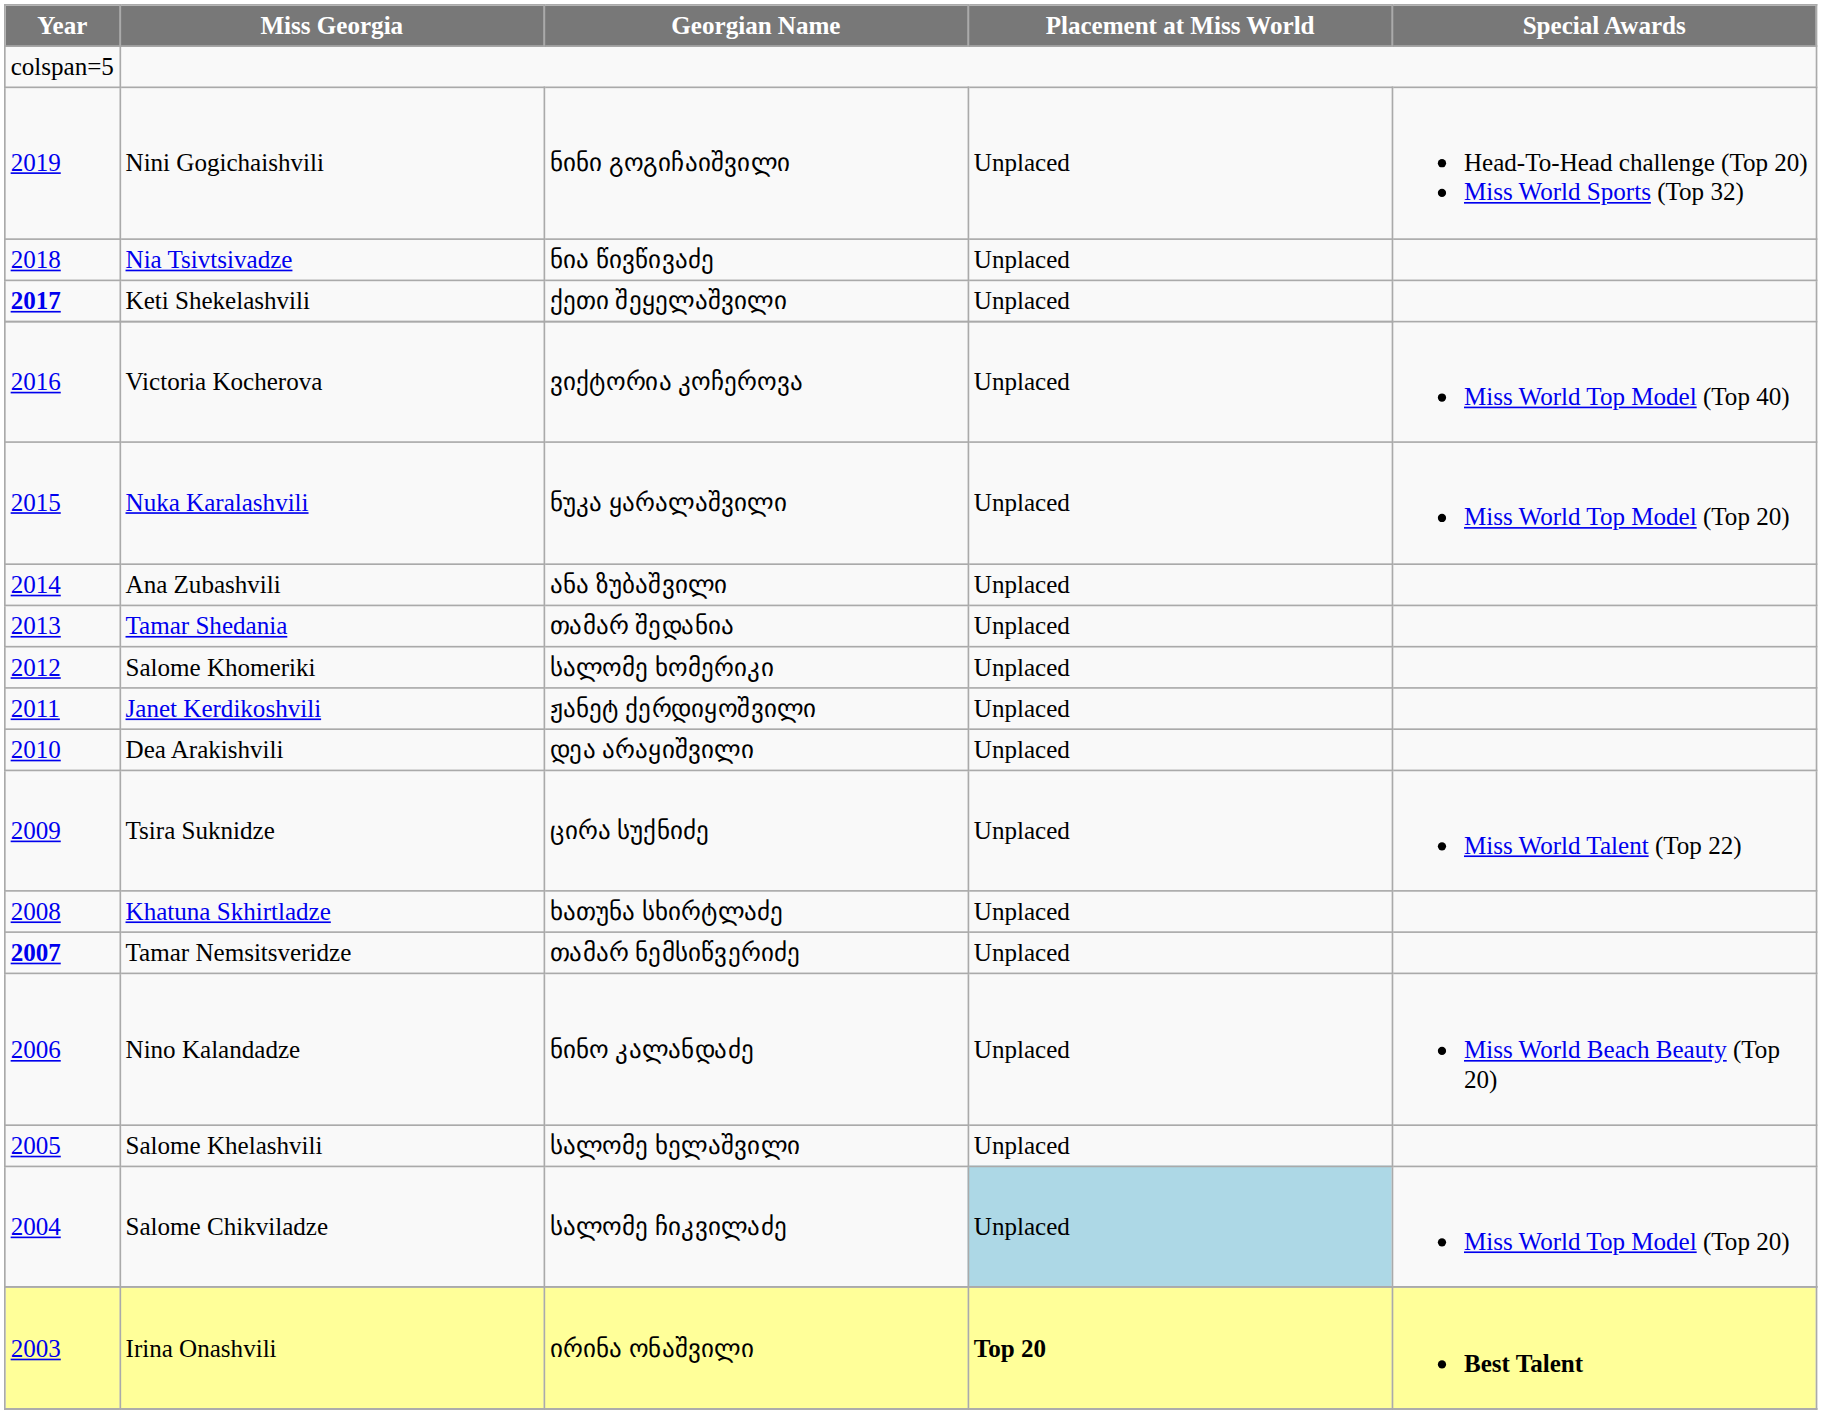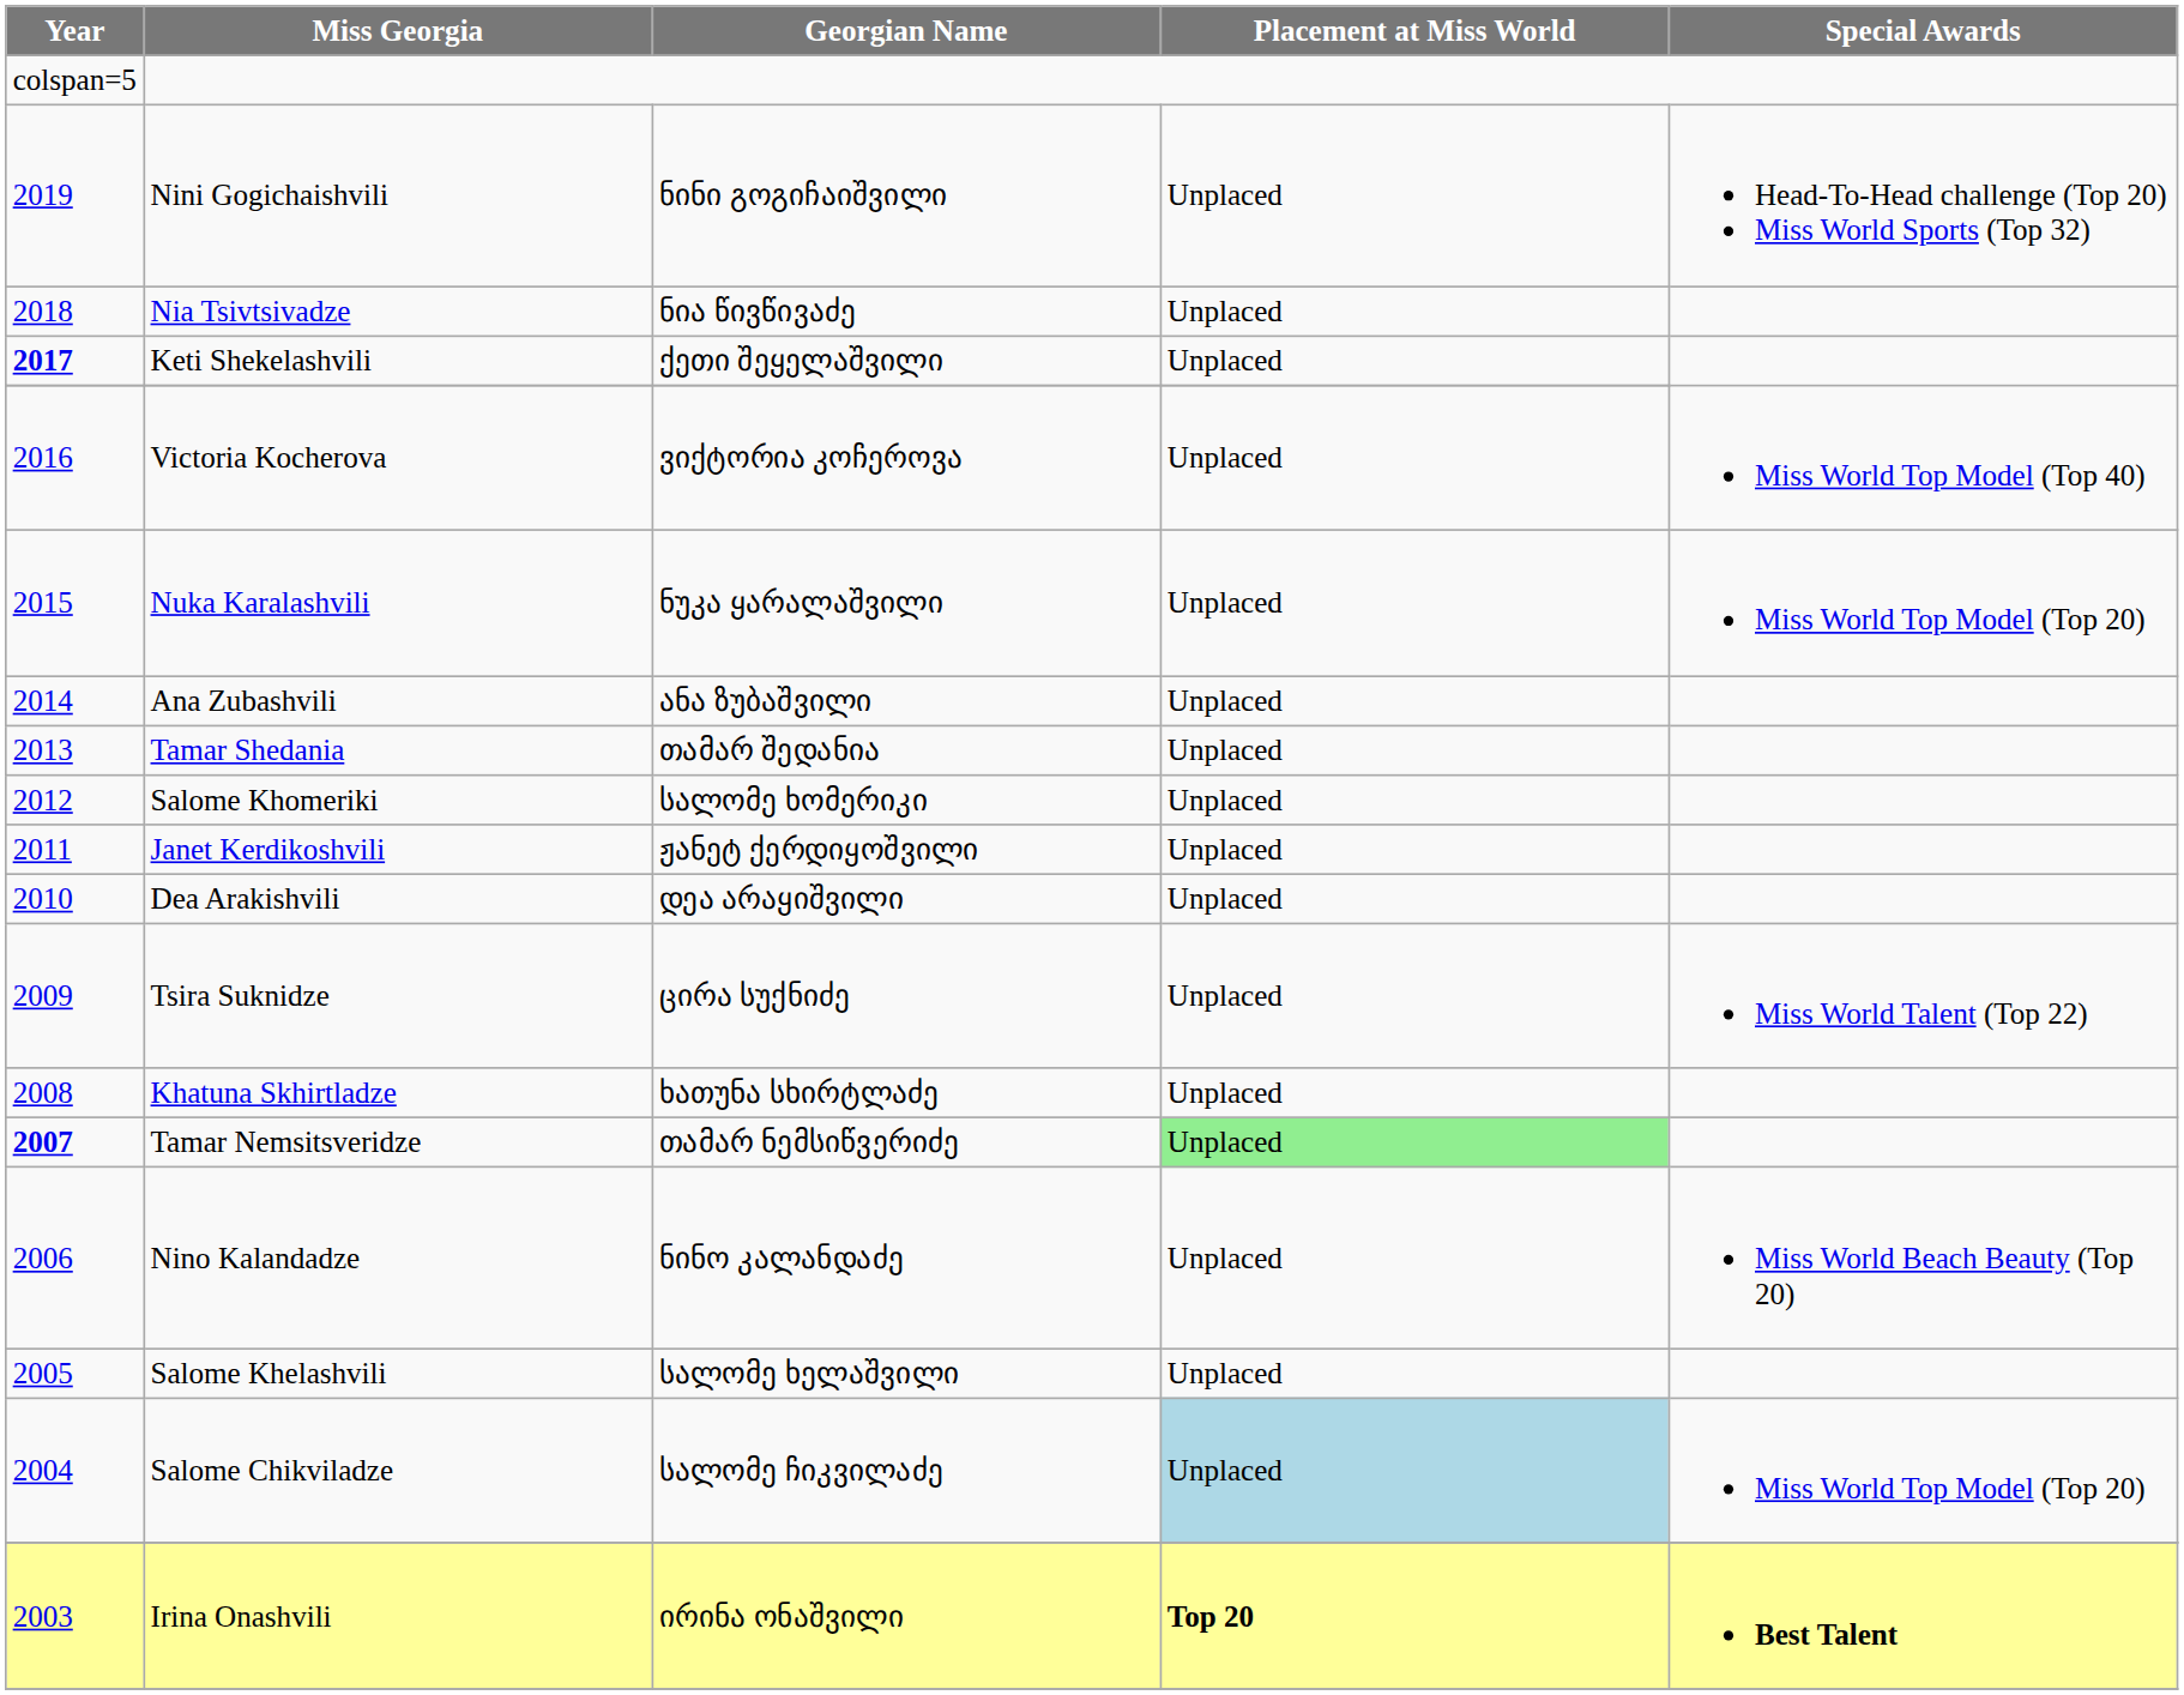Tamar Nemsitsveridze | Placement at Miss World: no background -> lightgreen background
